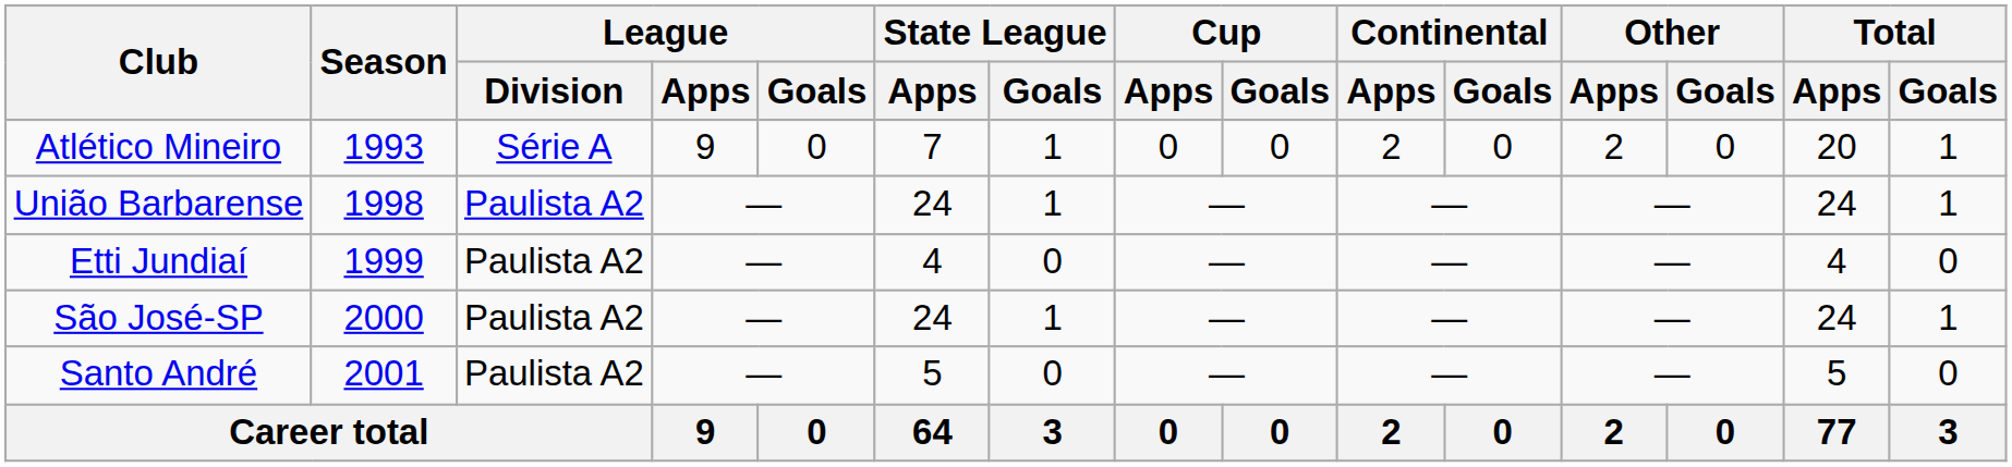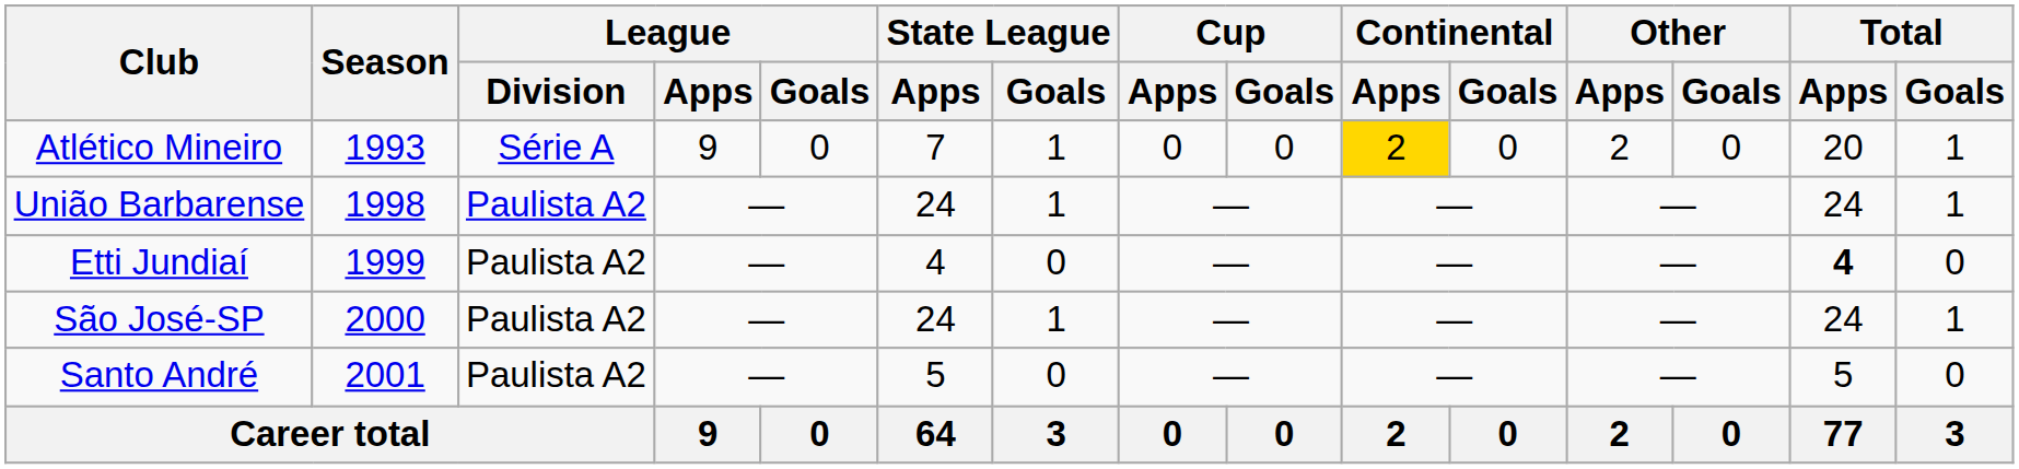Atlético Mineiro | Continental / Apps: no background -> gold background
Etti Jundiaí | Total / Apps: normal -> bold
